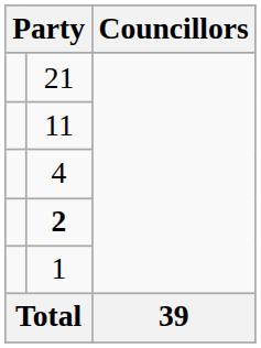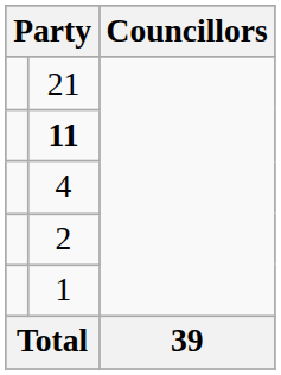11 | column 2: normal -> bold
2 | column 2: bold -> normal
